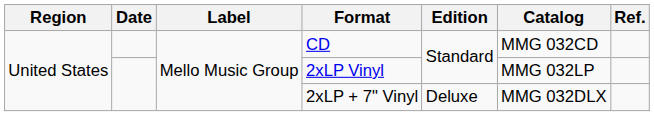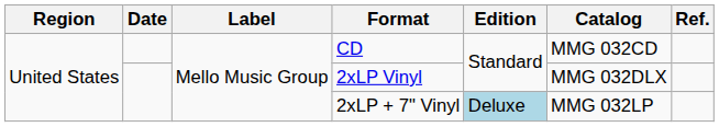2xLP Vinyl | Catalog: MMG 032LP -> MMG 032DLX
2xLP + 7" Vinyl | Edition: no background -> lightblue background
2xLP + 7" Vinyl | Catalog: MMG 032DLX -> MMG 032LP
